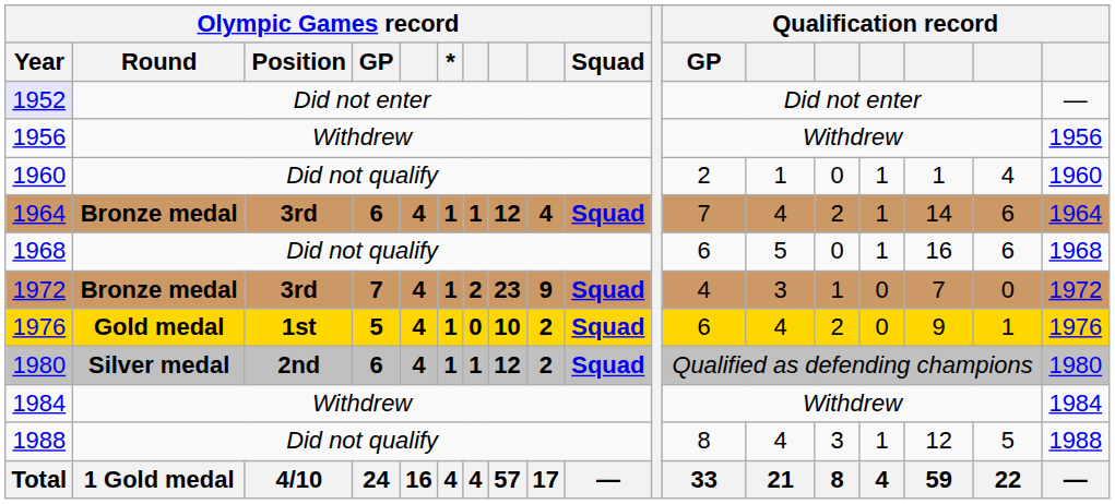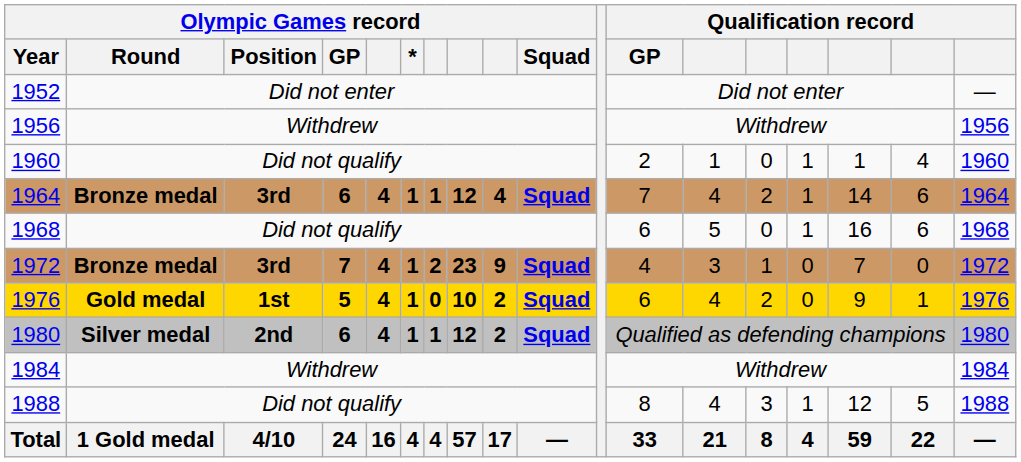1952 | Olympic Games record / Year: lavender background -> no background
